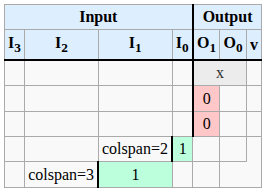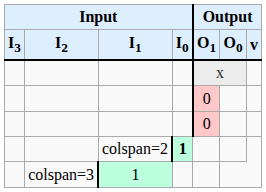colspan=2 | column 4: normal -> bold
